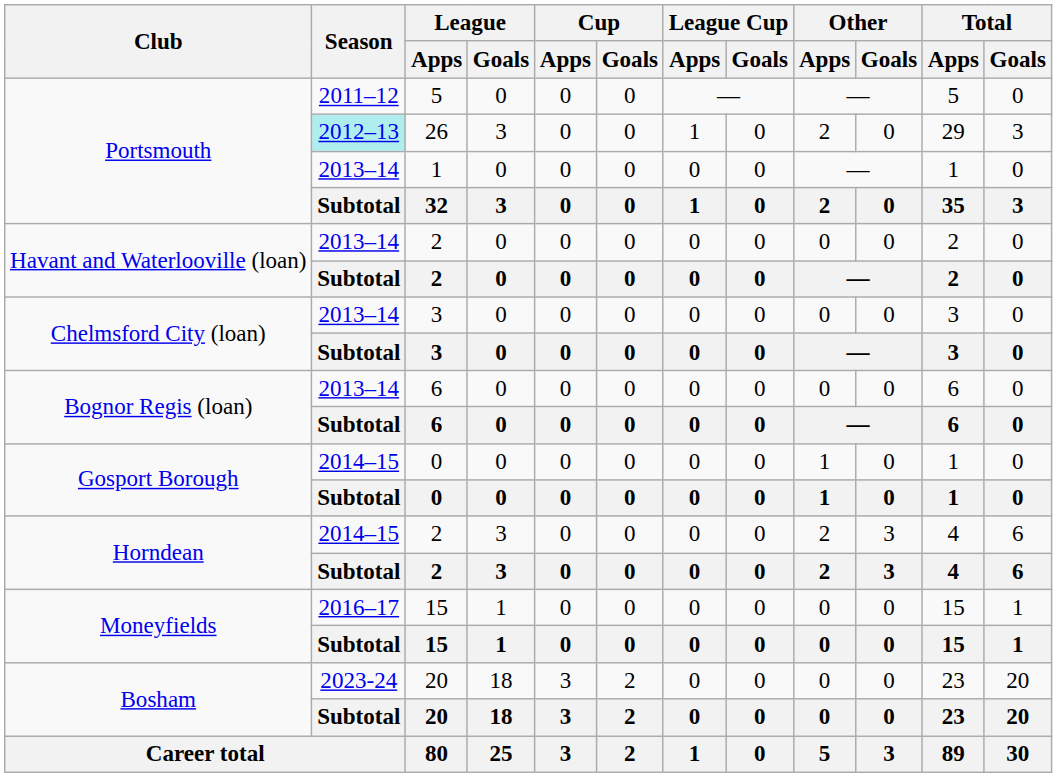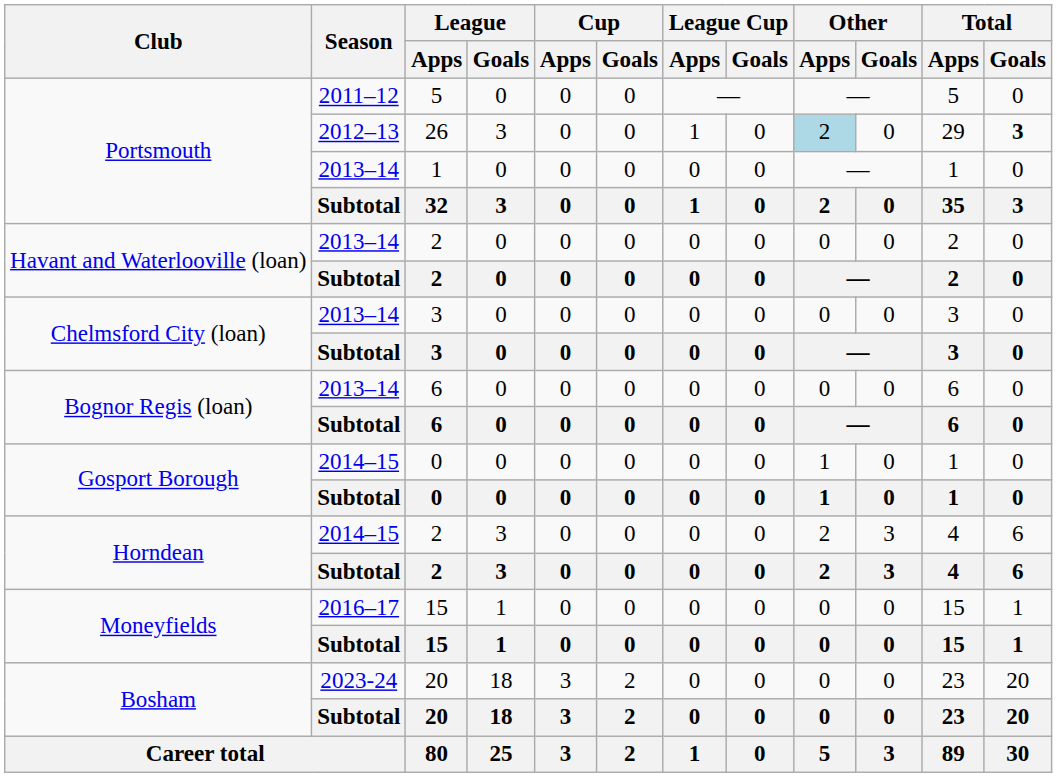26 | Season: paleturquoise background -> no background
26 | Other / Apps: no background -> lightblue background
26 | Total / Goals: normal -> bold
